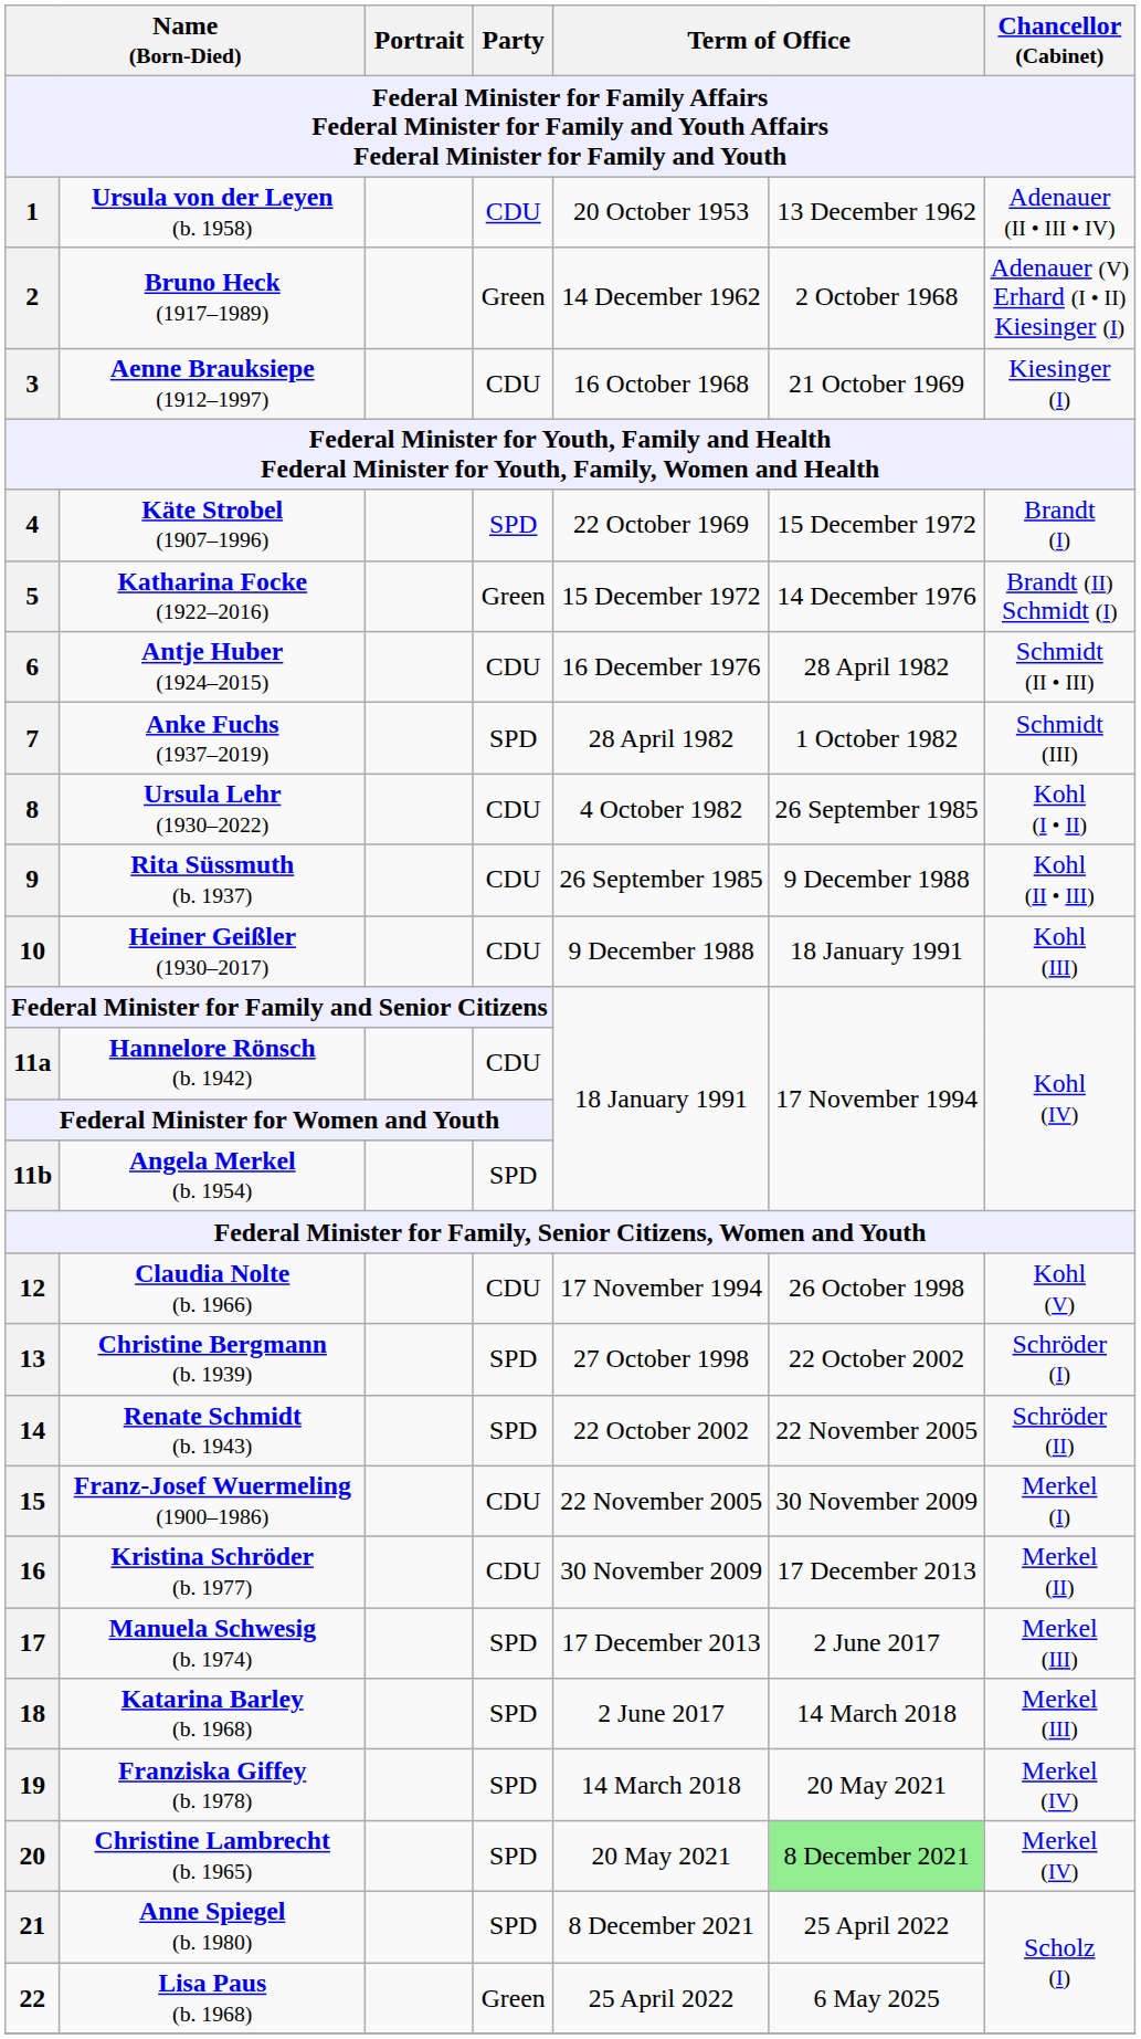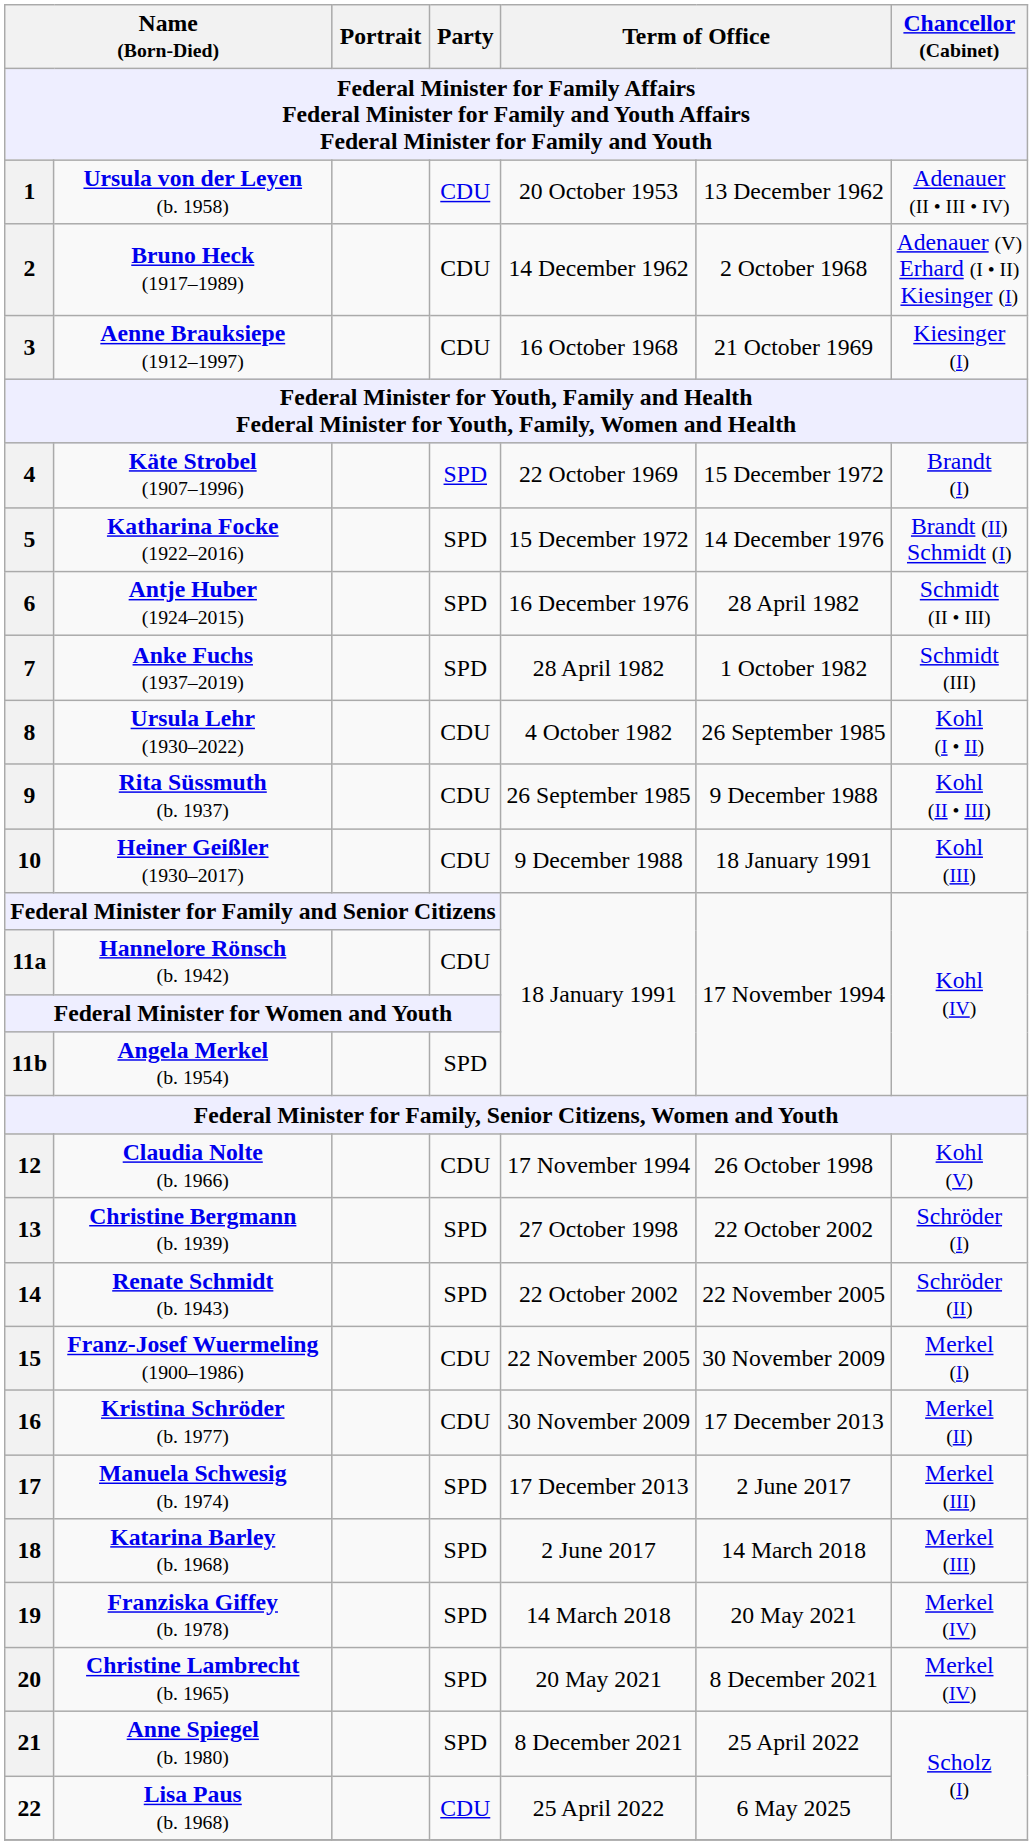2 | Party: Green -> CDU
5 | Party: Green -> SPD
6 | Party: CDU -> SPD
20 | column 6: lightgreen background -> no background
22 | Party: Green -> CDU
